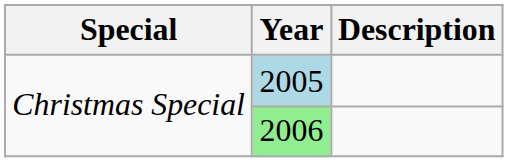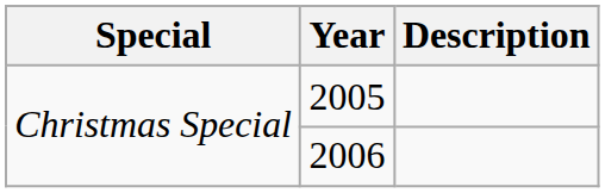2005 | Year: lightblue background -> no background
2006 | Year: lightgreen background -> no background
